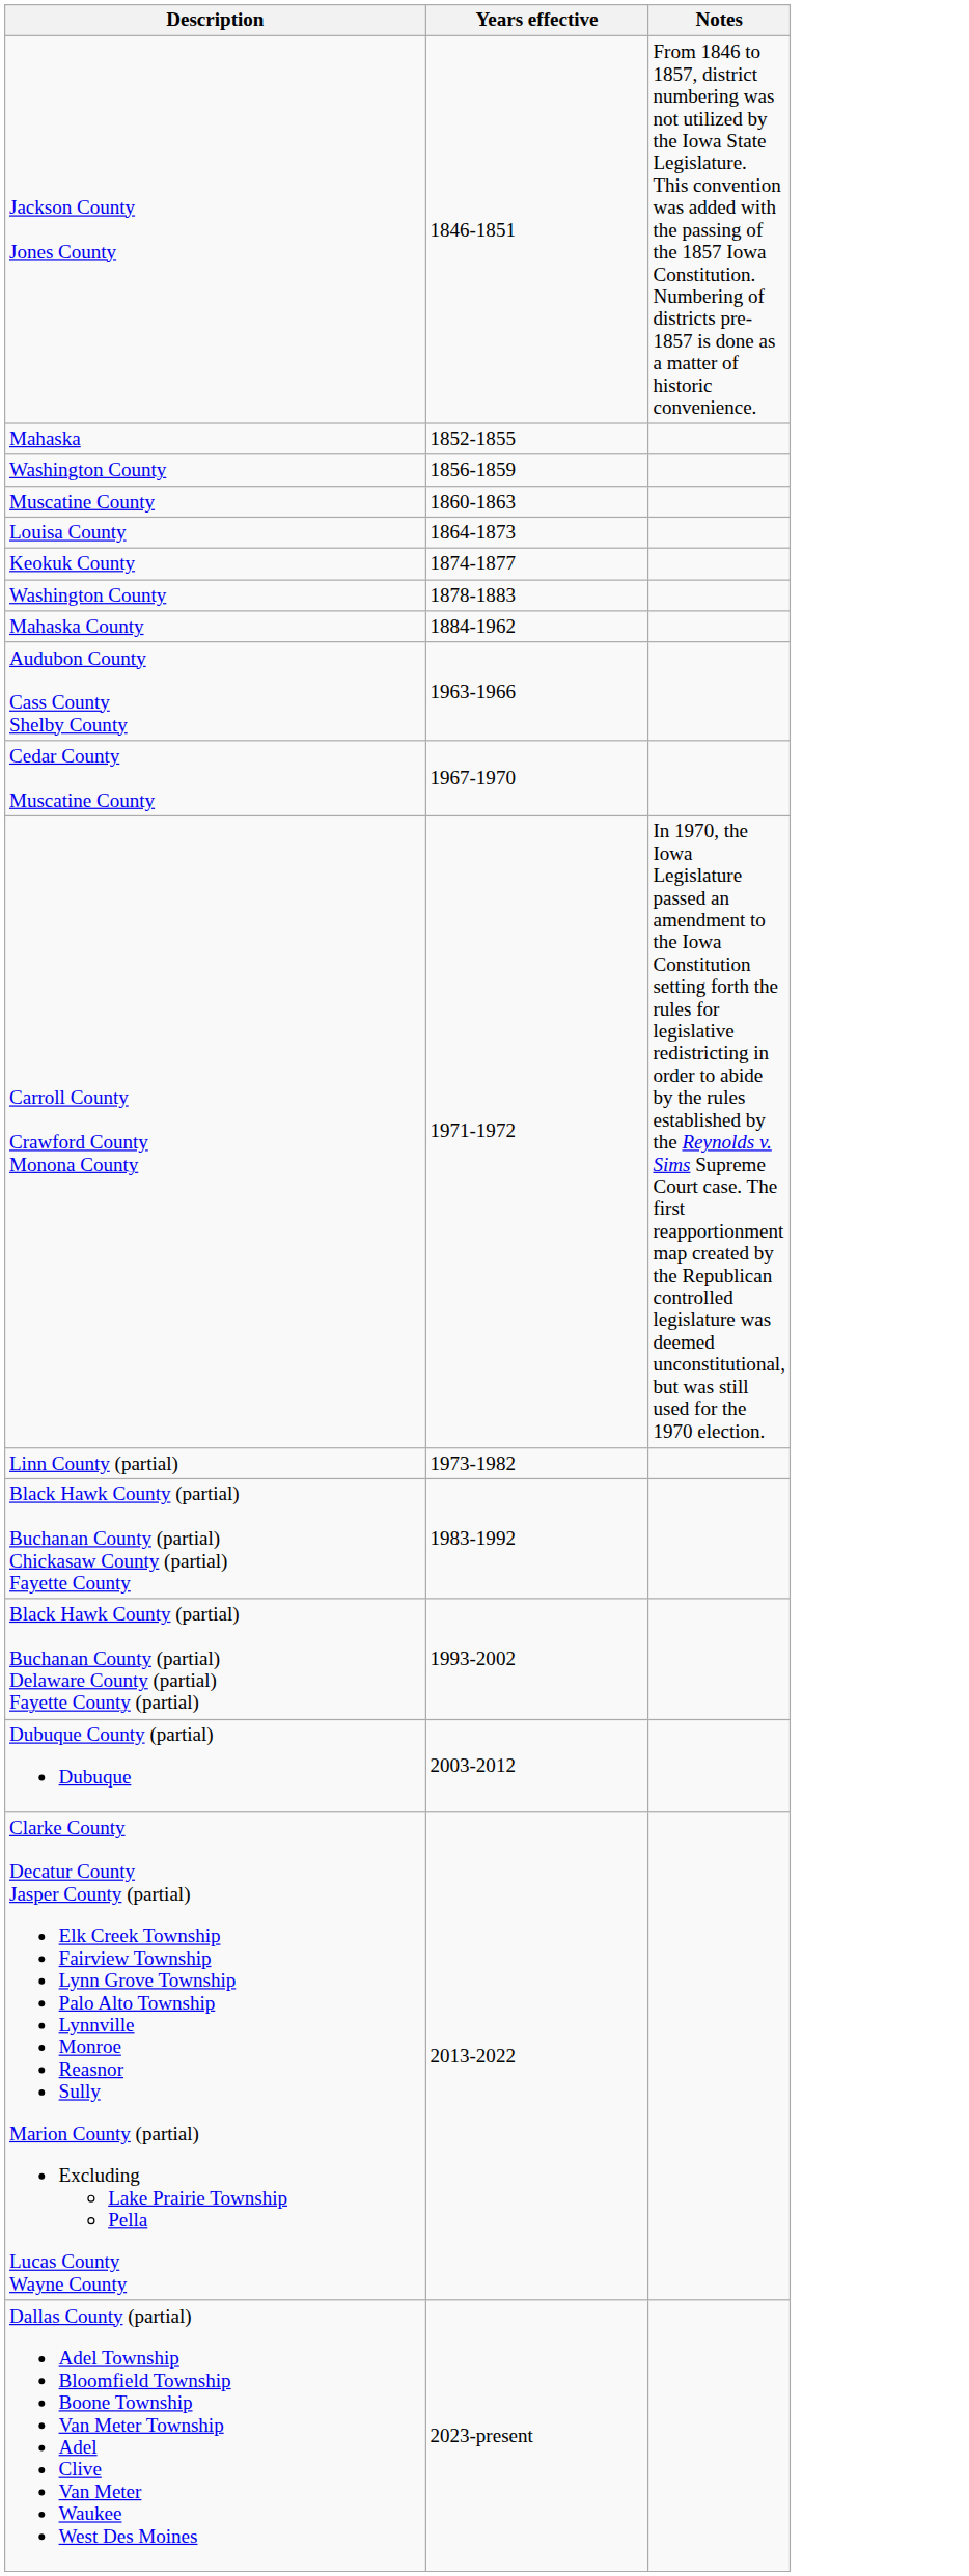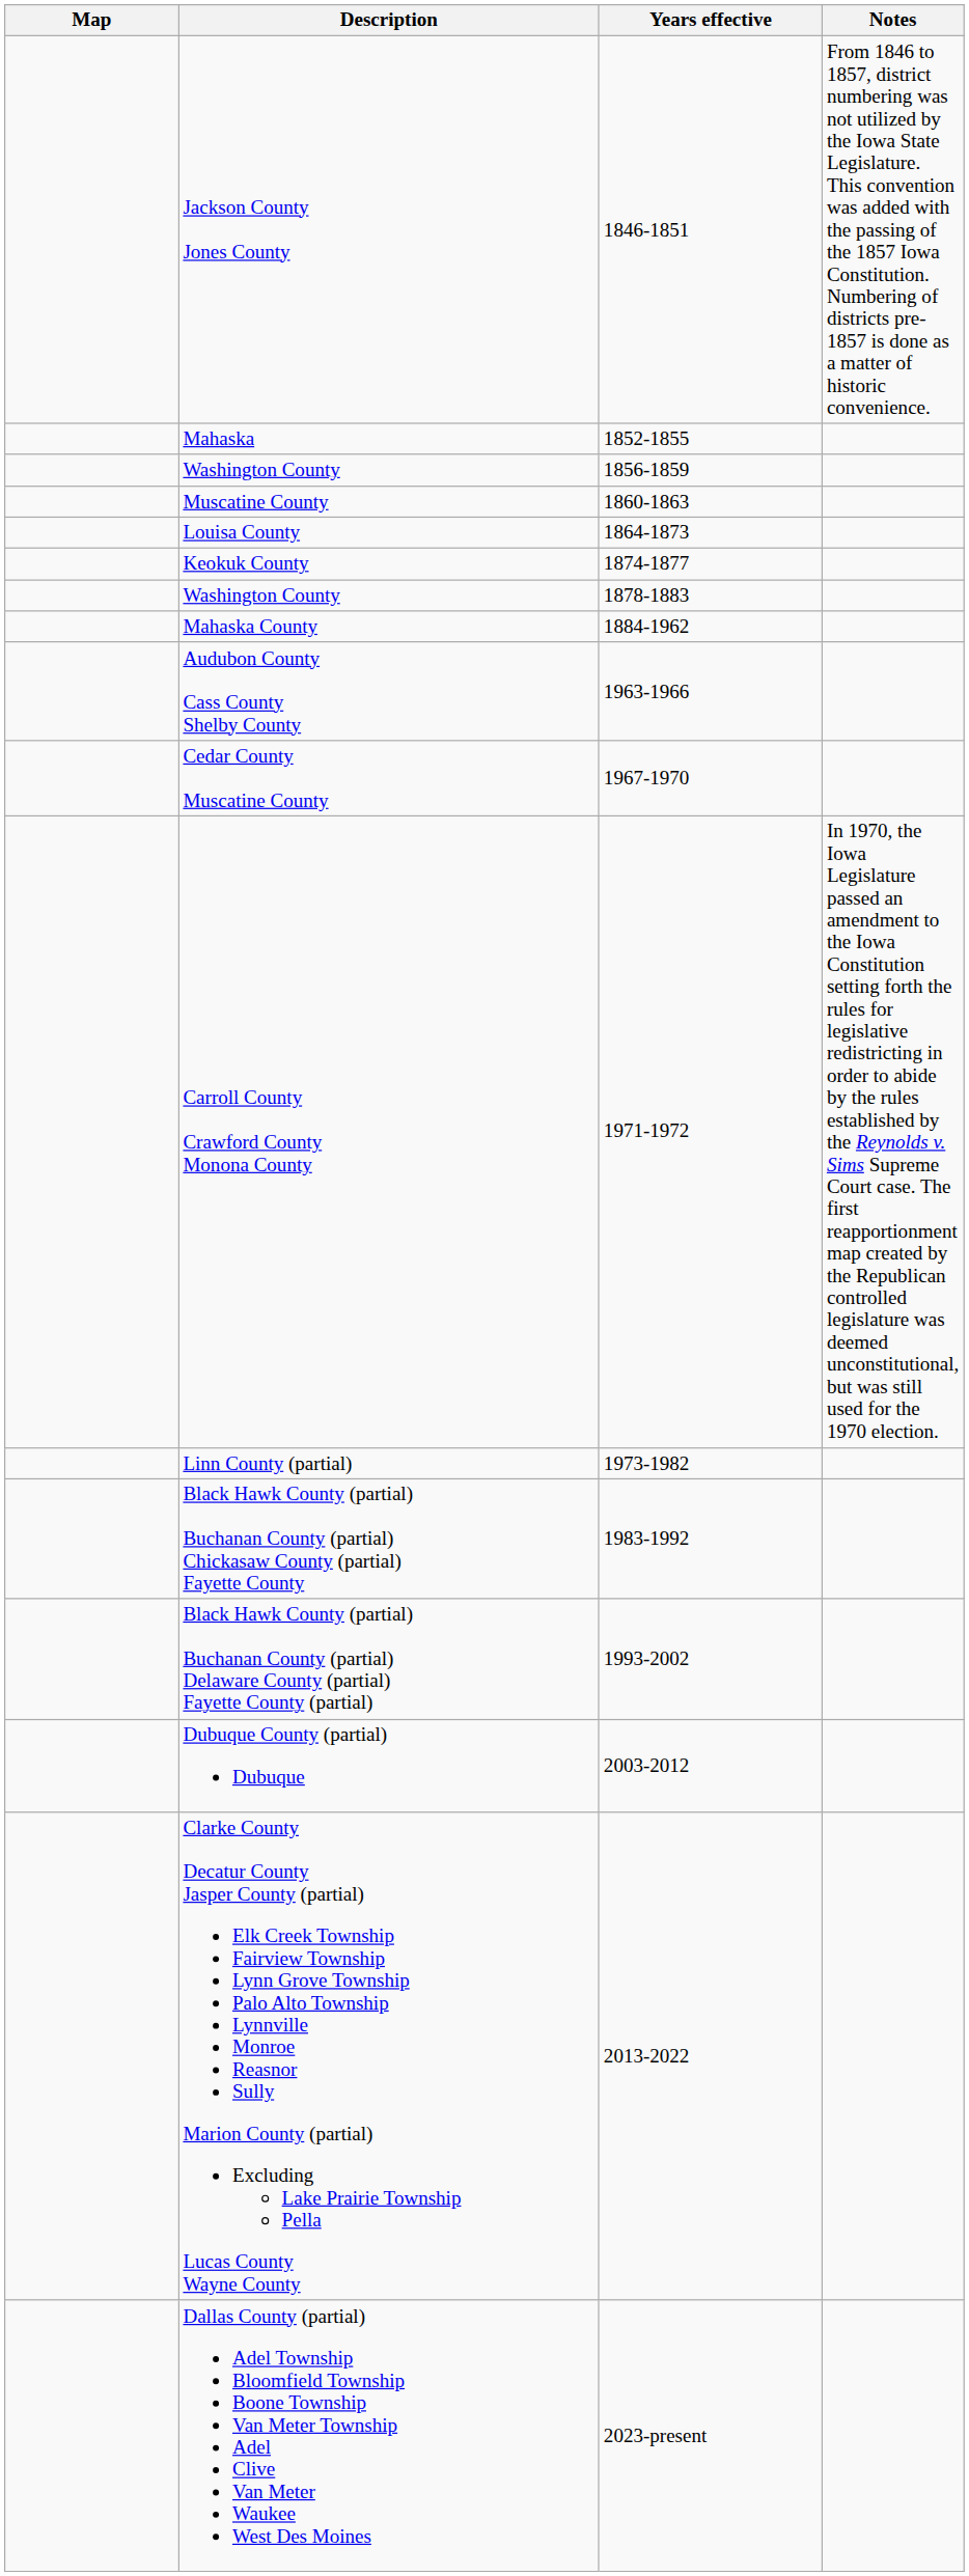+ column: Map
